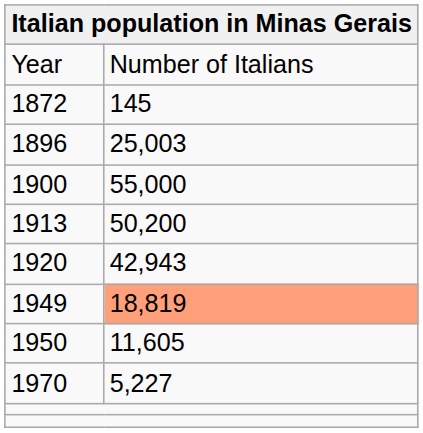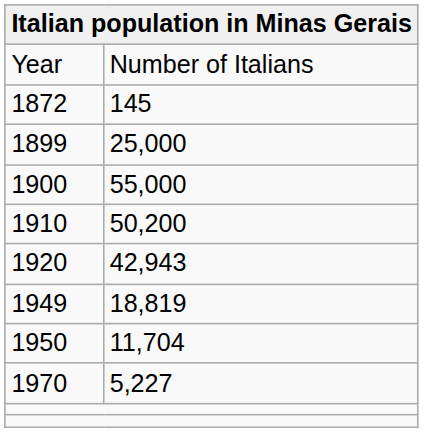row 4 | column 1: 1896 -> 1899
row 4 | column 2: 25,003 -> 25,000
row 6 | column 1: 1913 -> 1910
row 8 | column 2: lightsalmon background -> no background
row 9 | column 2: 11,605 -> 11,704
